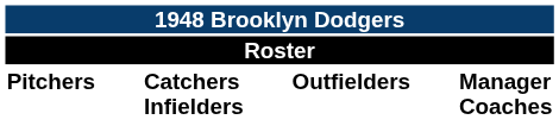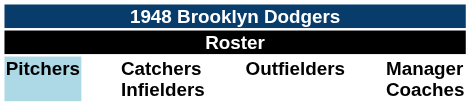Pitchers | column 1: no background -> lightblue background
